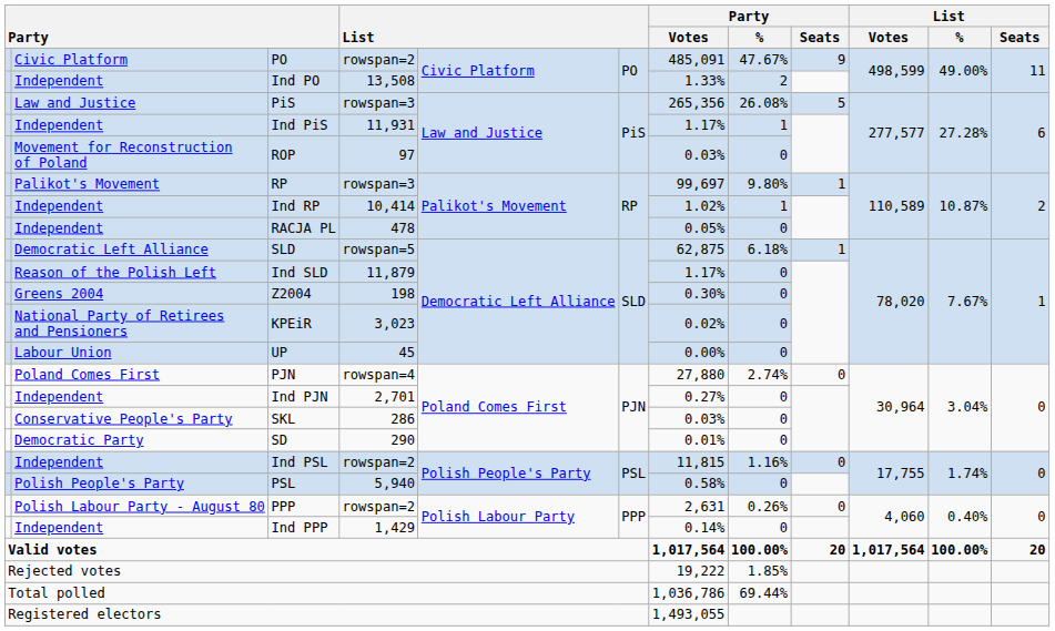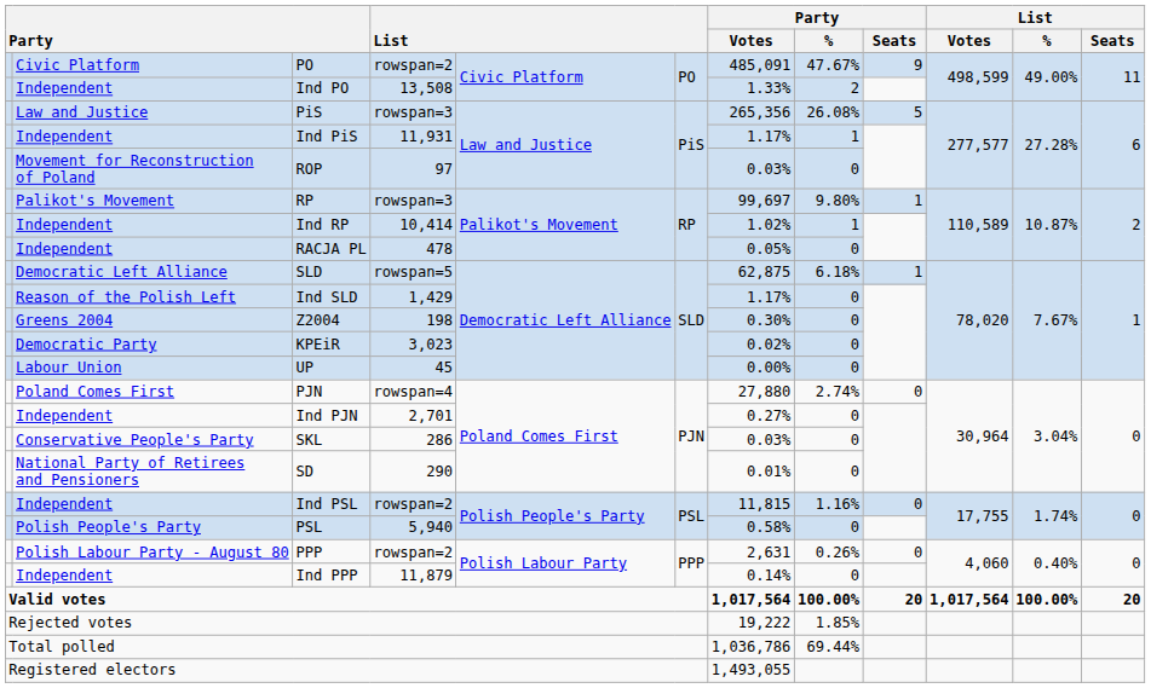Ind SLD | column 4: 11,879 -> 1,429
KPEiR | column 2: National Party of Retirees and Pensioners -> Democratic Party
SD | column 2: Democratic Party -> National Party of Retirees and Pensioners
Ind PPP | column 4: 1,429 -> 11,879
